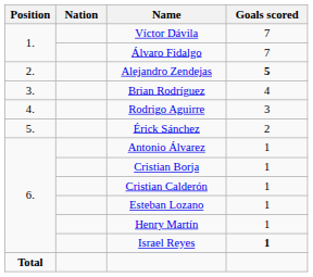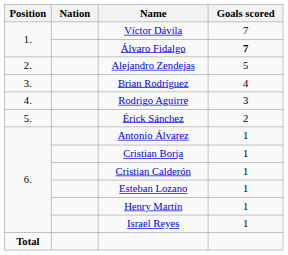Álvaro Fidalgo | Goals scored: normal -> bold
Alejandro Zendejas | Goals scored: bold -> normal
Israel Reyes | Goals scored: bold -> normal
